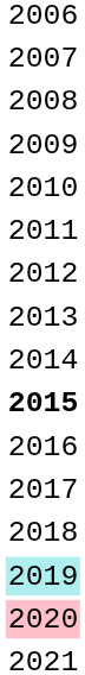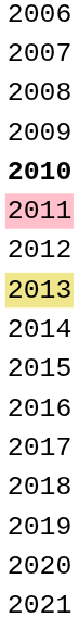2010 | column 1: normal -> bold
2011 | column 1: no background -> pink background
2013 | column 1: no background -> khaki background
2015 | column 1: bold -> normal
2019 | column 1: paleturquoise background -> no background
2020 | column 1: pink background -> no background
